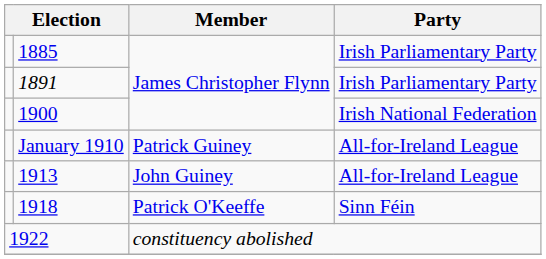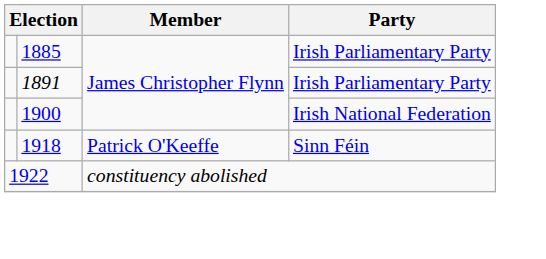- row: January 1910 | Patrick Guiney | All-for-Ireland League
- row: 1913 | John Guiney | All-for-Ireland League
